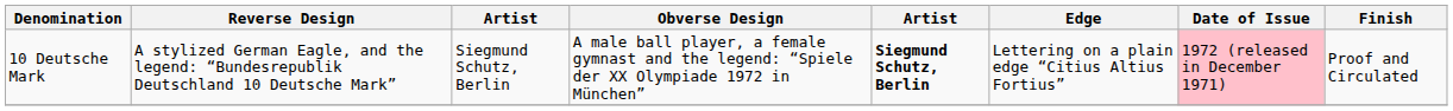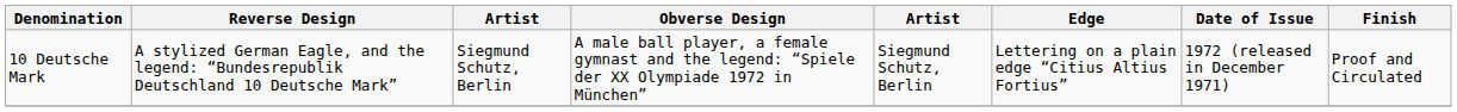10 Deutsche Mark | column 5: bold -> normal
10 Deutsche Mark | Date of Issue: pink background -> no background
